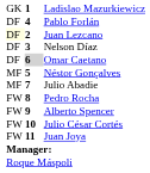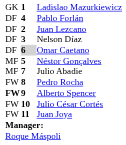Juan Lezcano | column 1: lightyellow background -> no background
Alberto Spencer | column 1: normal -> bold
